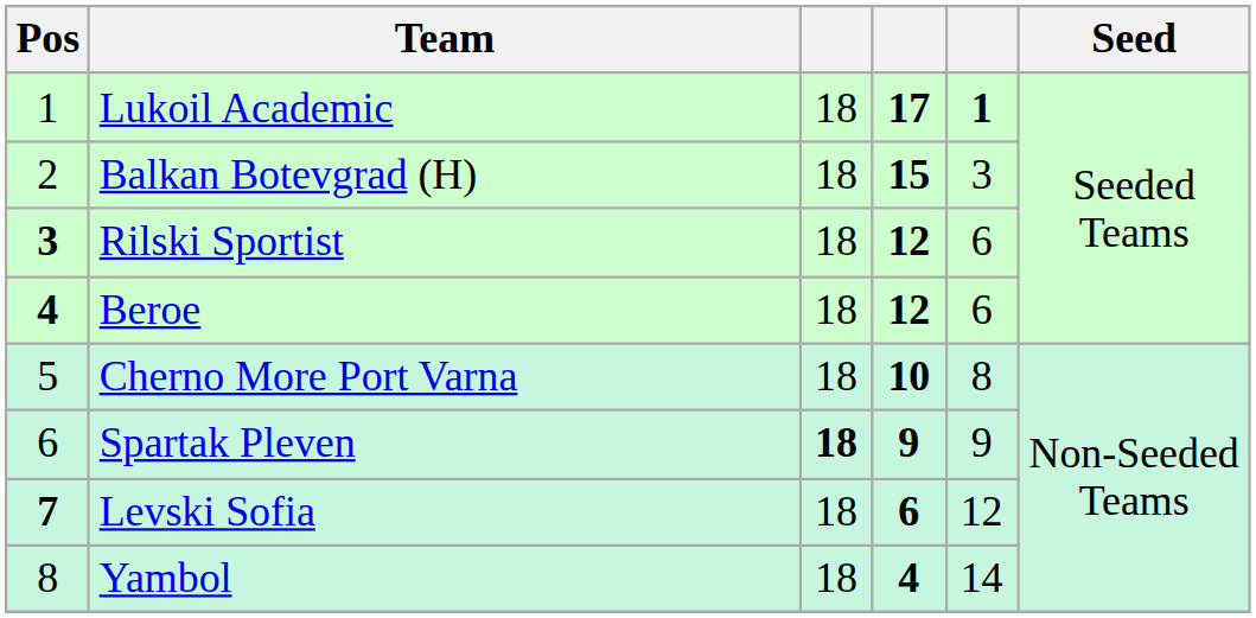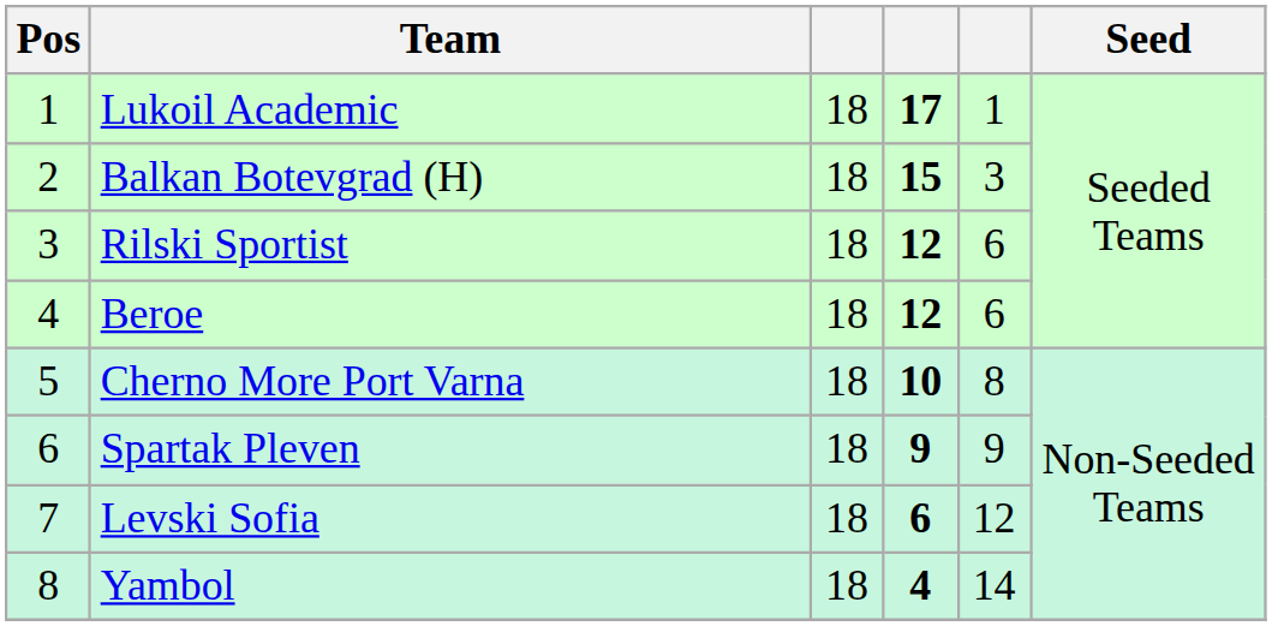Lukoil Academic | column 5: bold -> normal
Rilski Sportist | Pos: bold -> normal
Beroe | Pos: bold -> normal
Spartak Pleven | column 3: bold -> normal
Levski Sofia | Pos: bold -> normal
